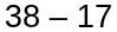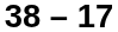row 1 | column 1: normal -> bold
